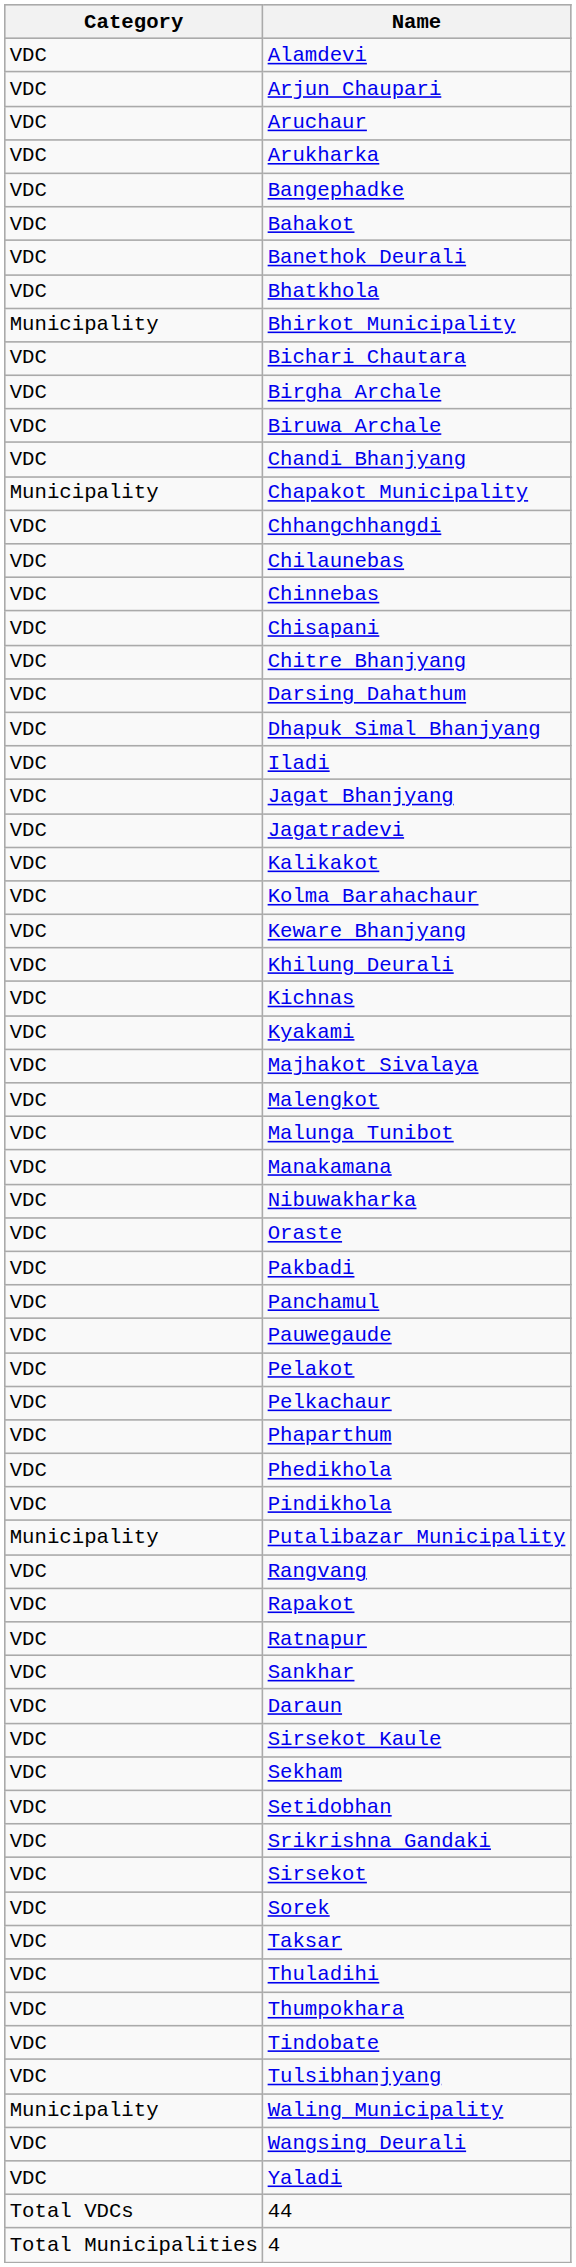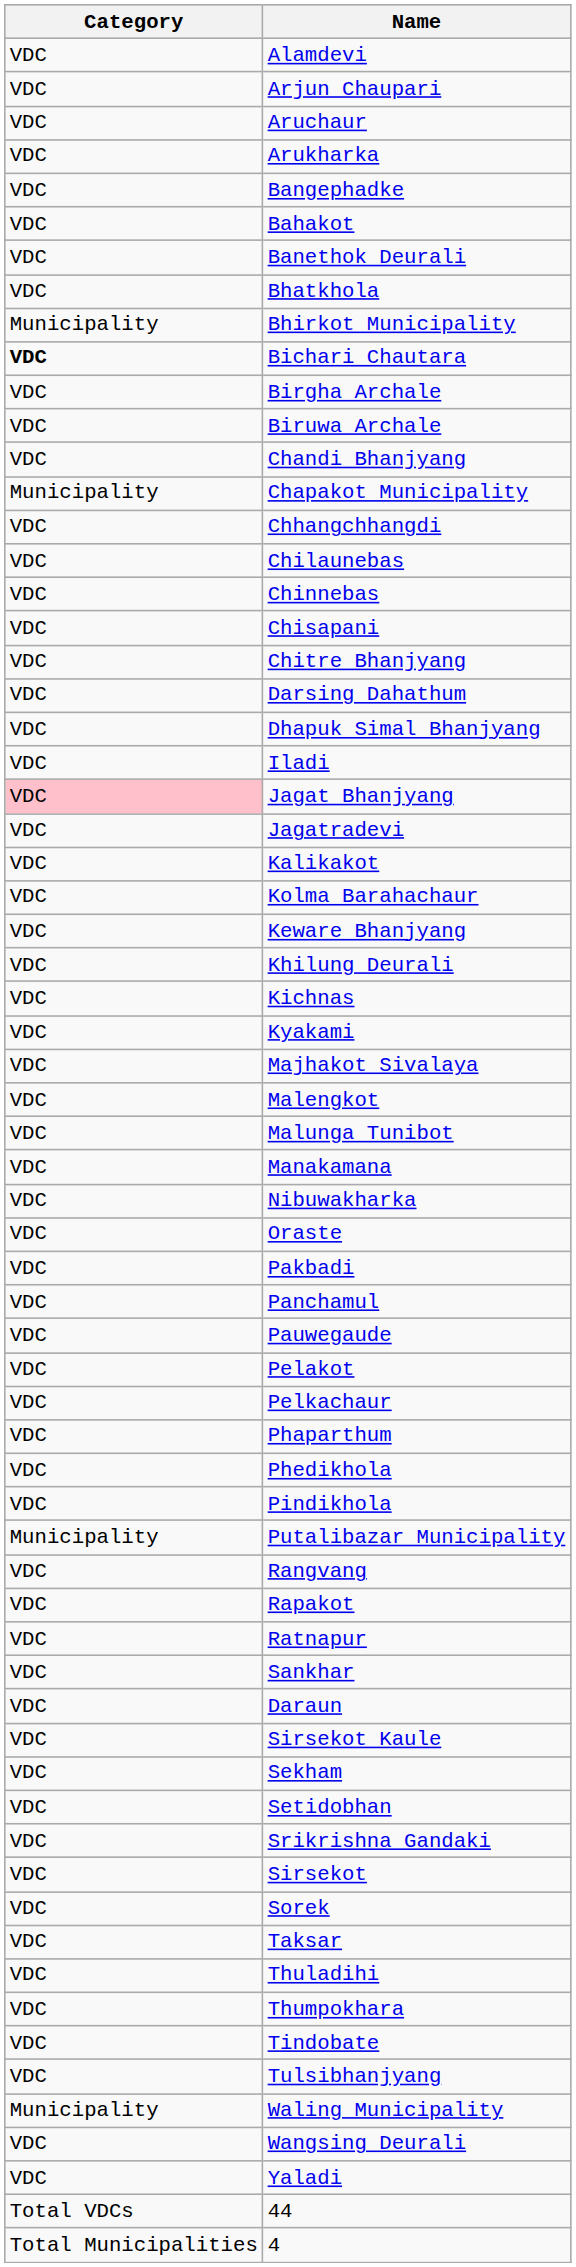Bichari Chautara | Category: normal -> bold
Jagat Bhanjyang | Category: no background -> pink background
